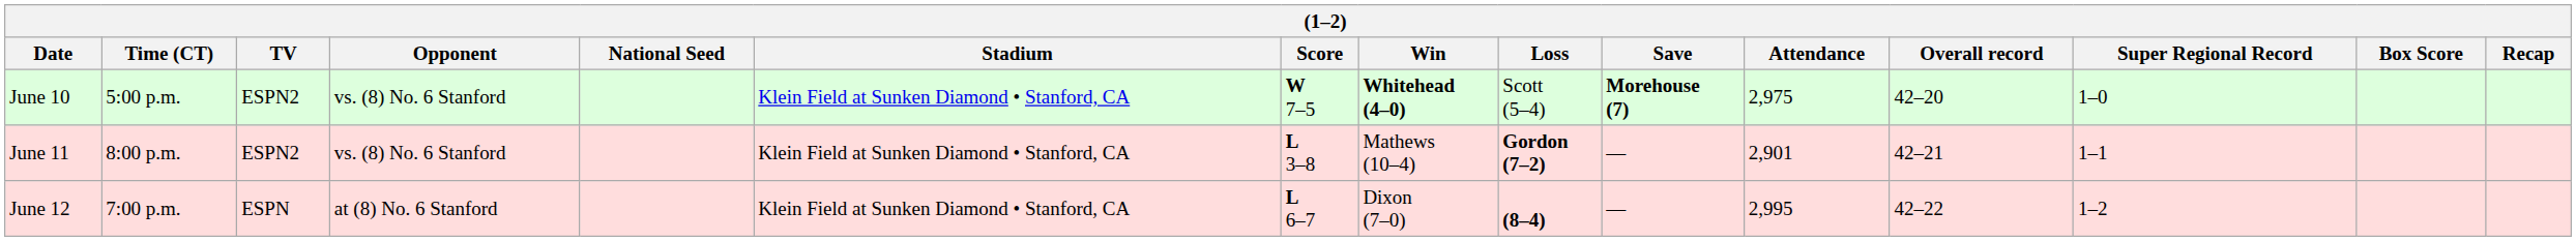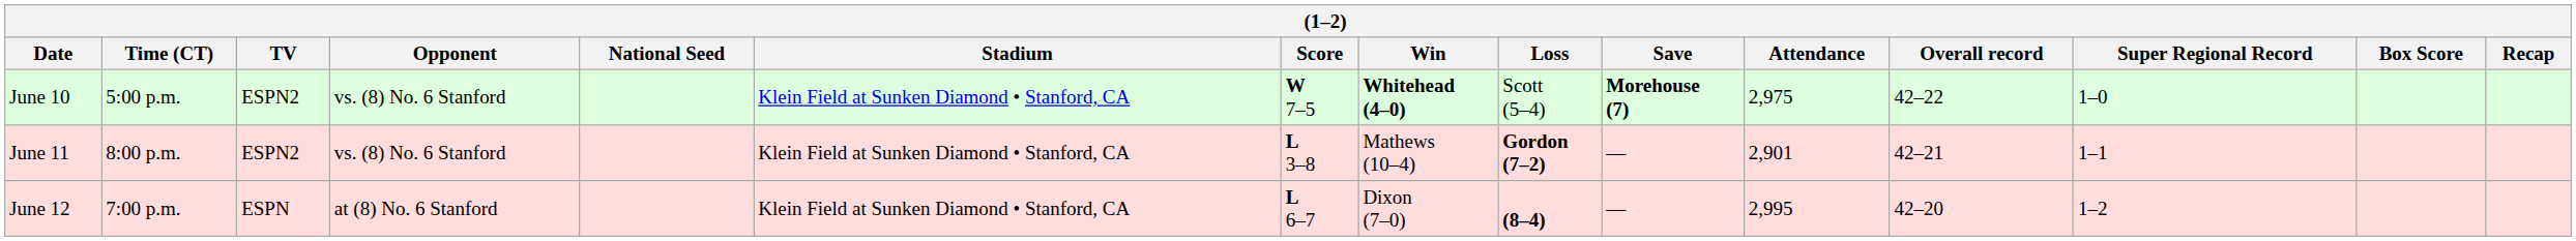June 10 | Overall record: 42–20 -> 42–22
June 12 | Overall record: 42–22 -> 42–20
